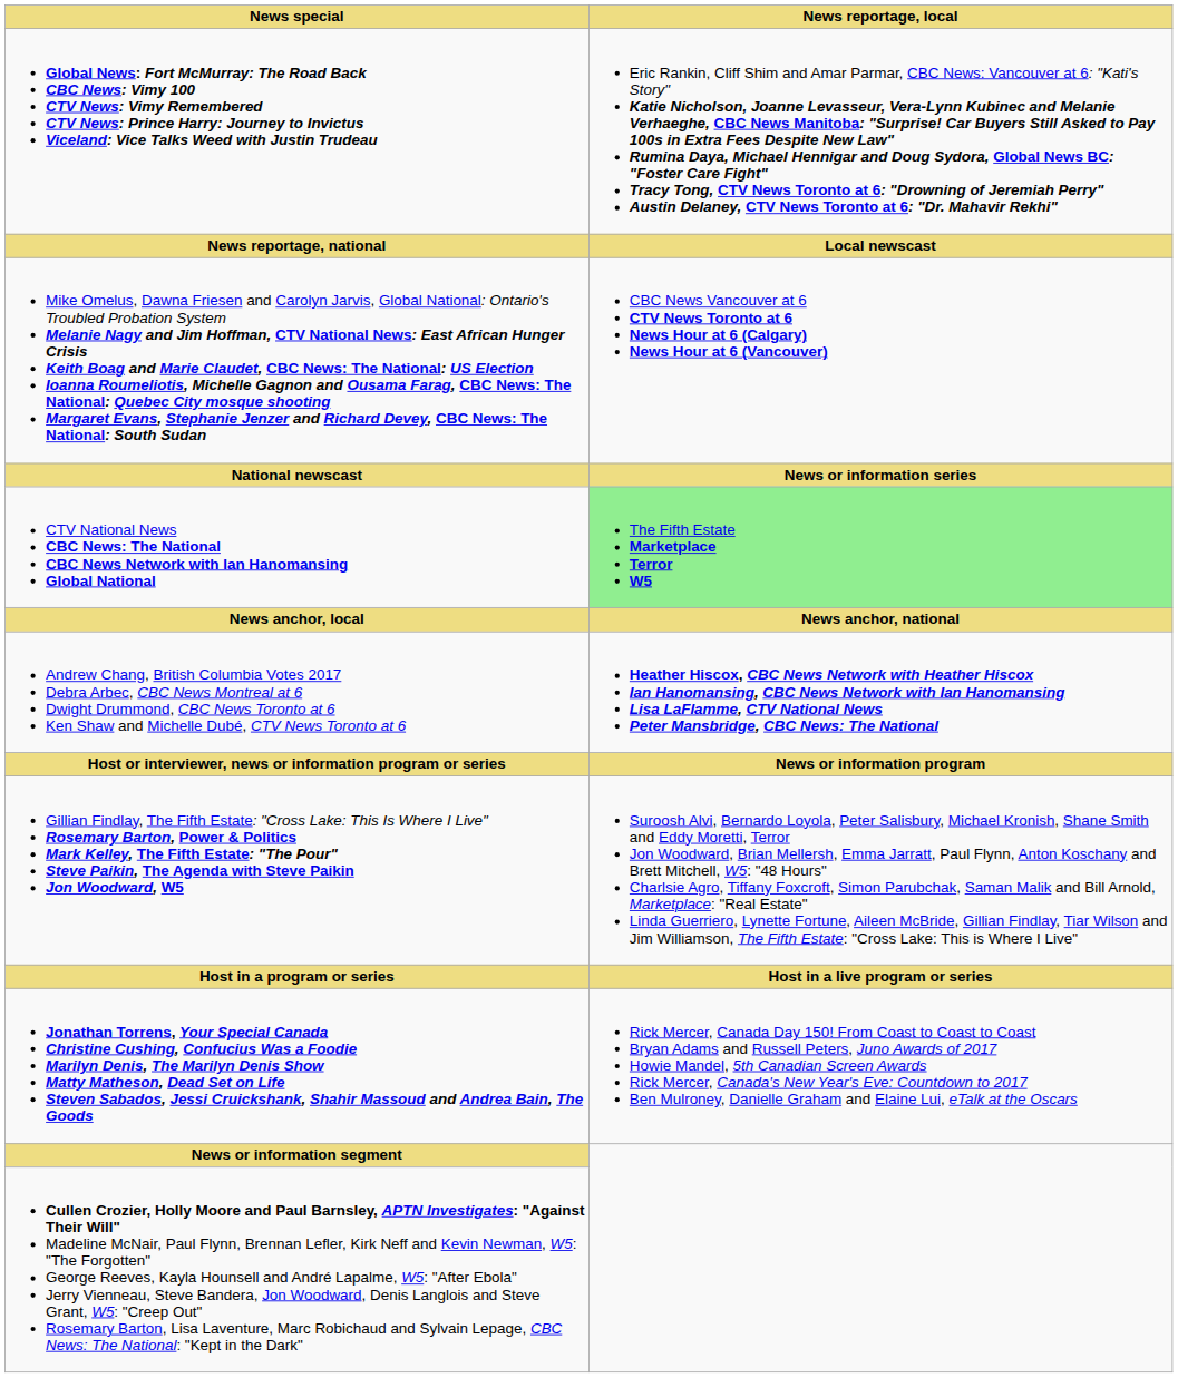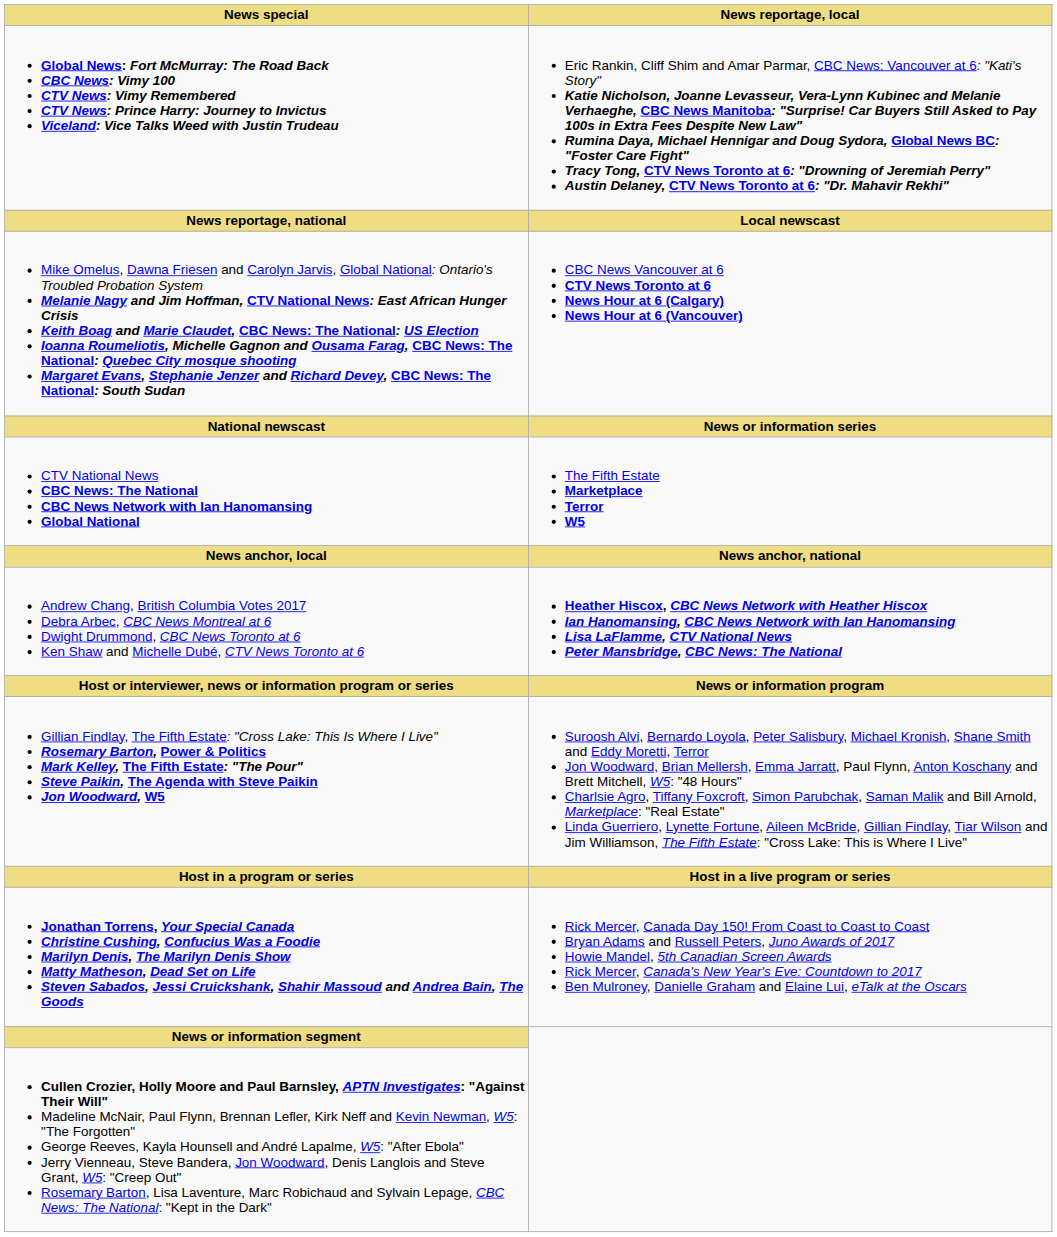row 6 | News reportage, local: lightgreen background -> no background
